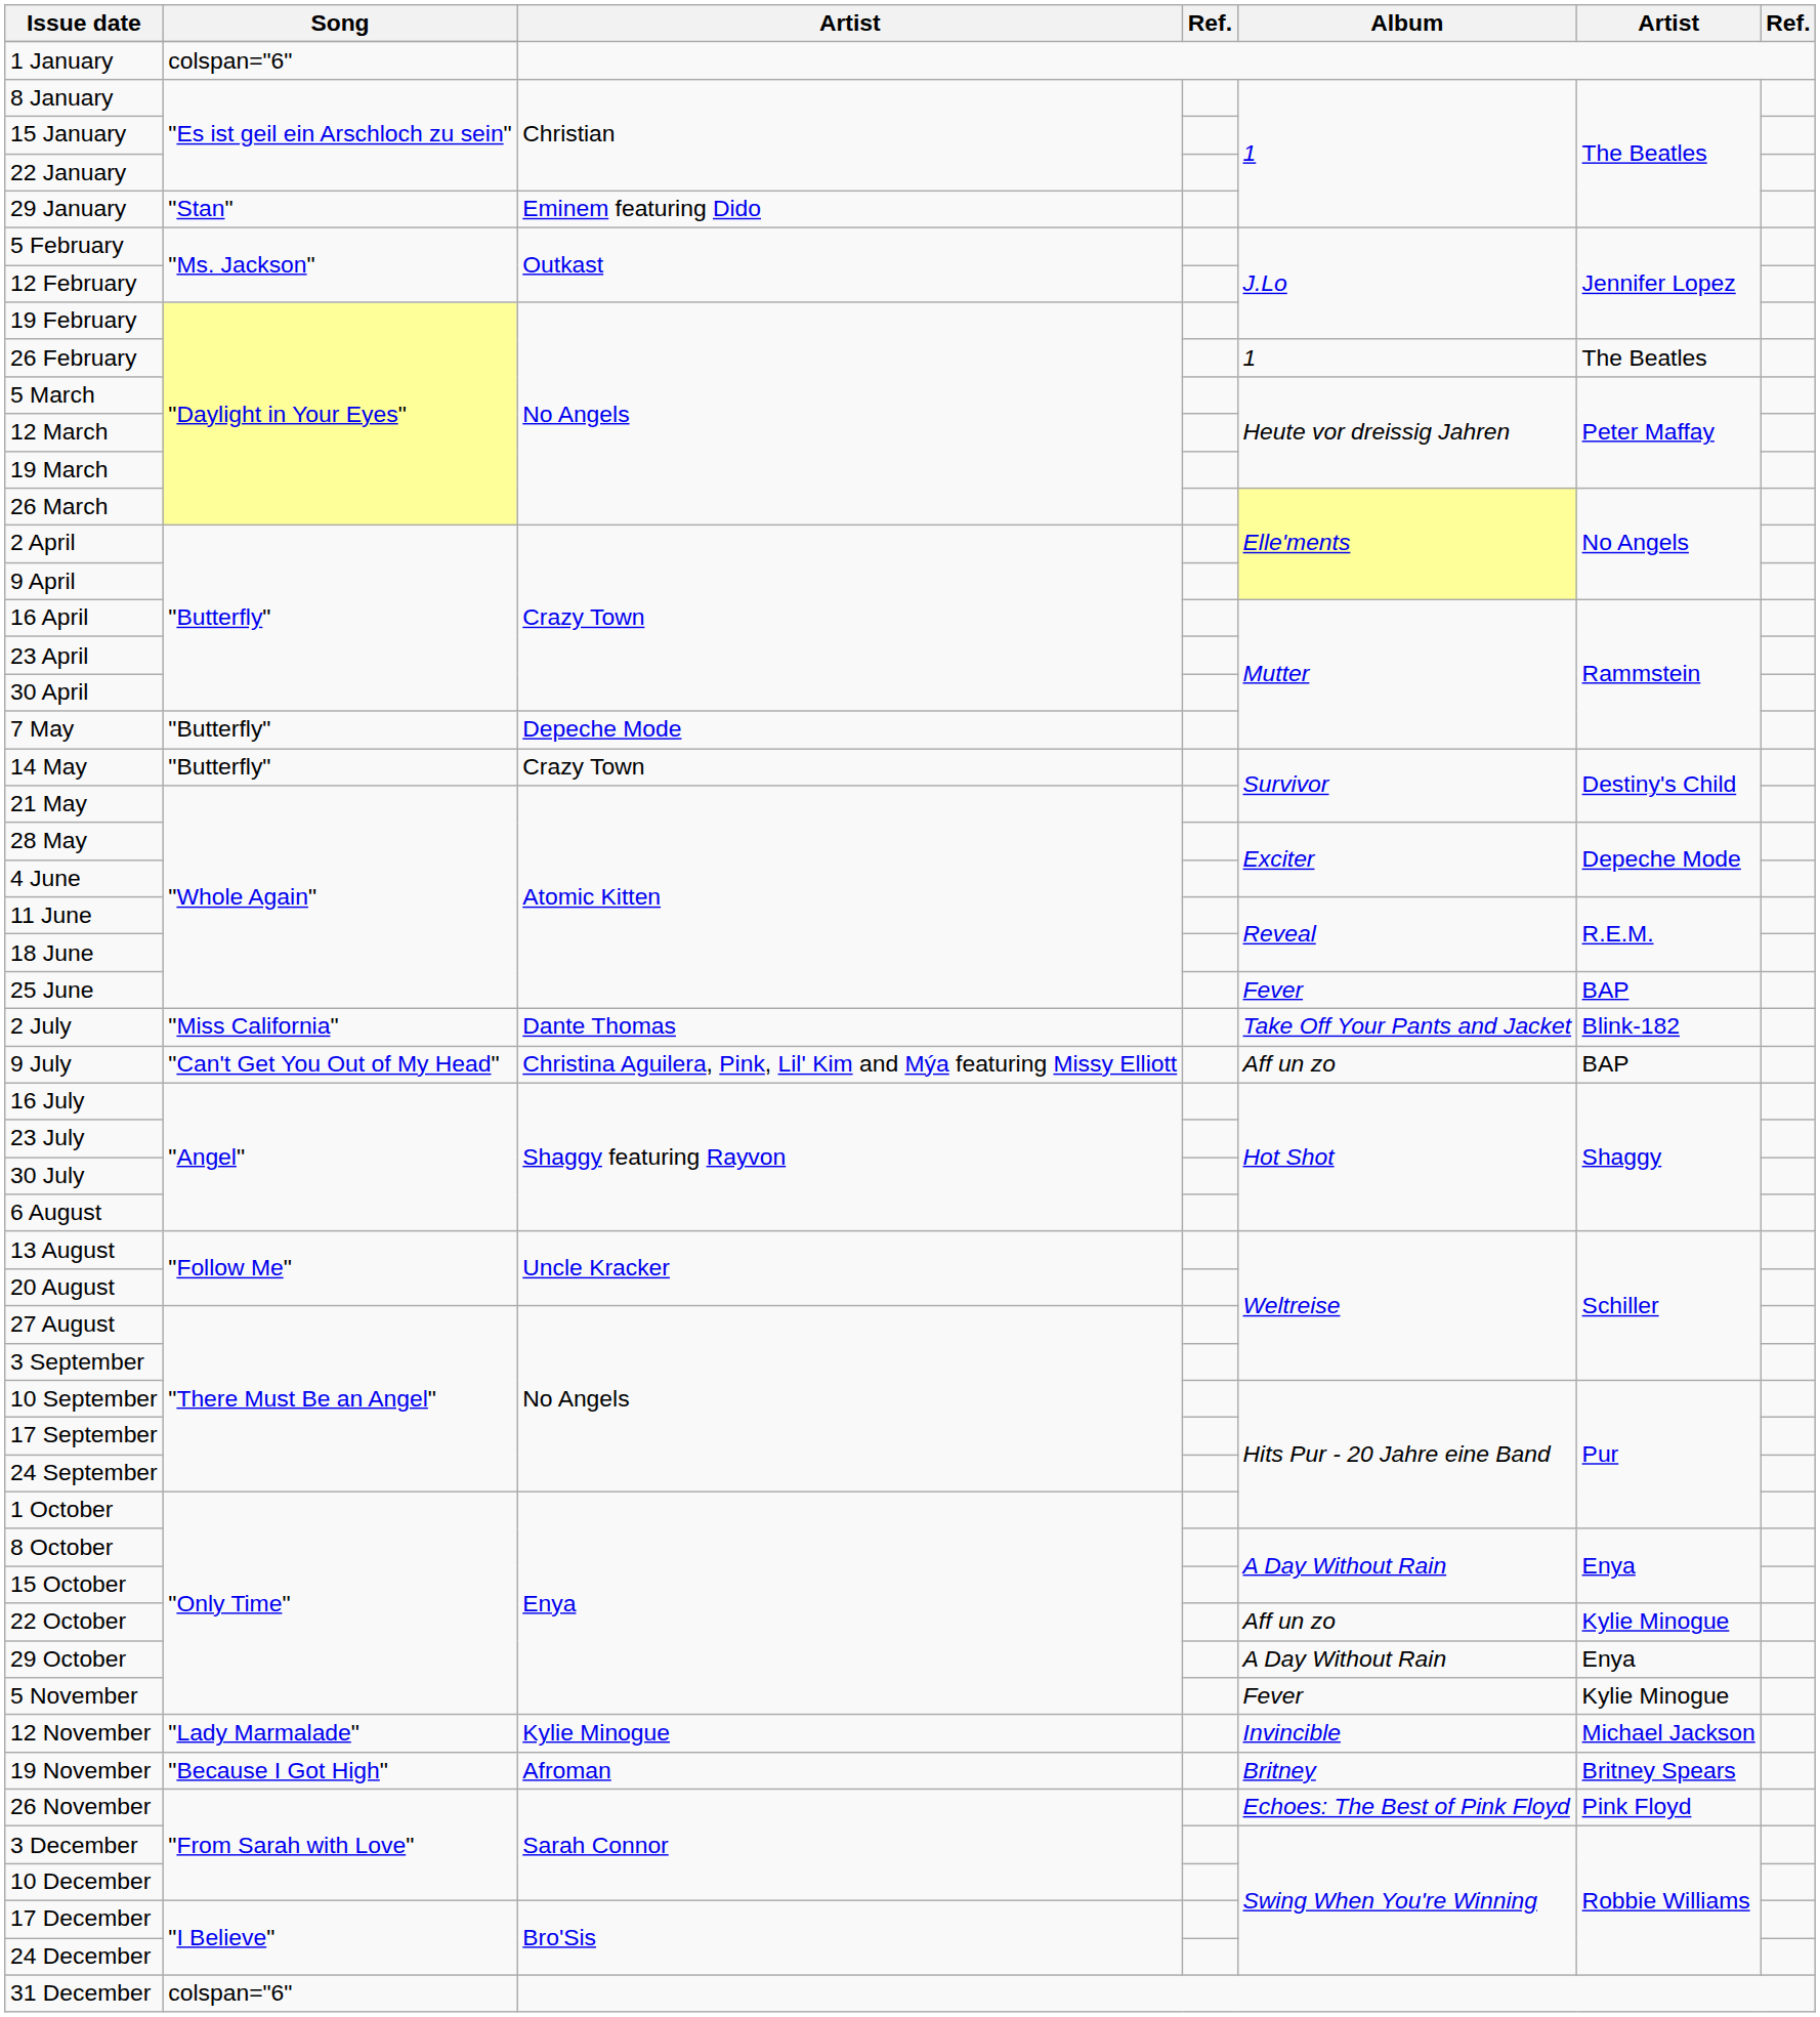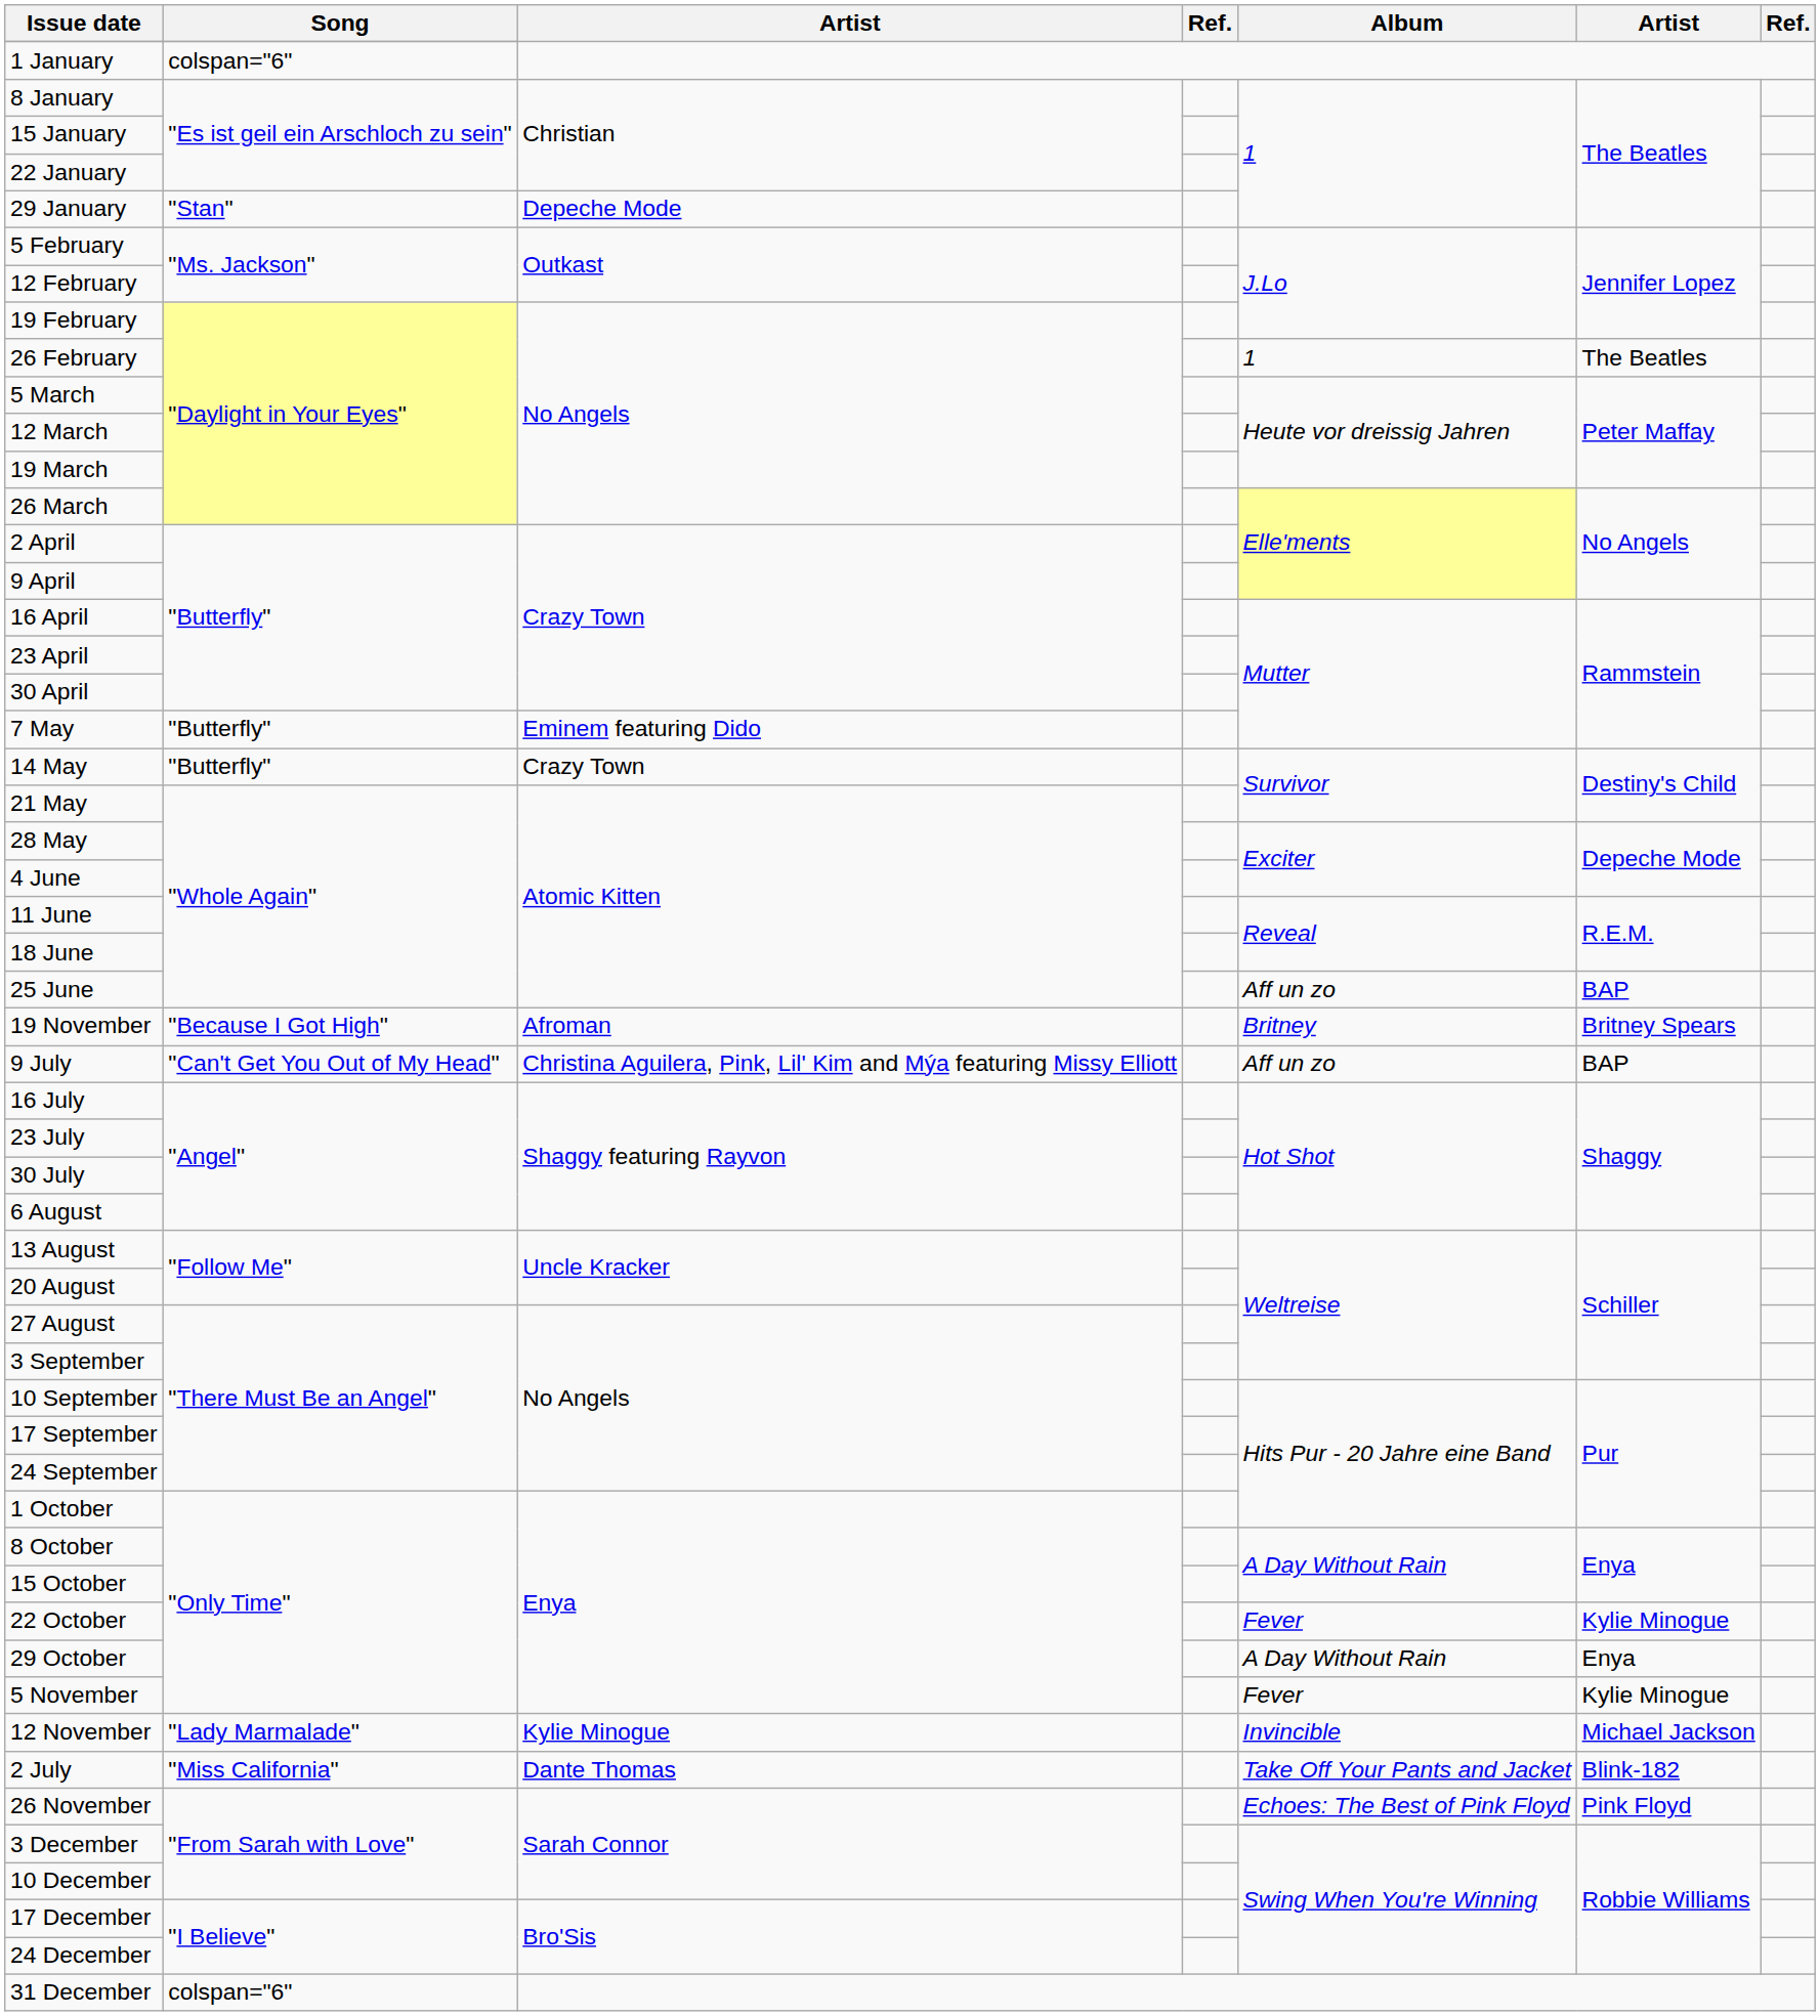29 January | column 3: Eminem featuring Dido -> Depeche Mode
7 May | column 3: Depeche Mode -> Eminem featuring Dido
25 June | Album: Fever -> Aff un zo
rows swapped: 2 July <-> 19 November
22 October | Album: Aff un zo -> Fever
